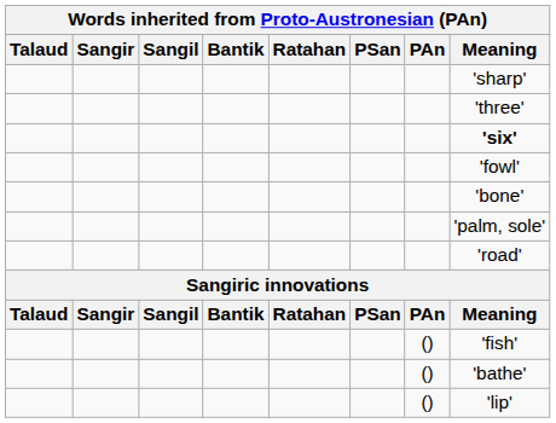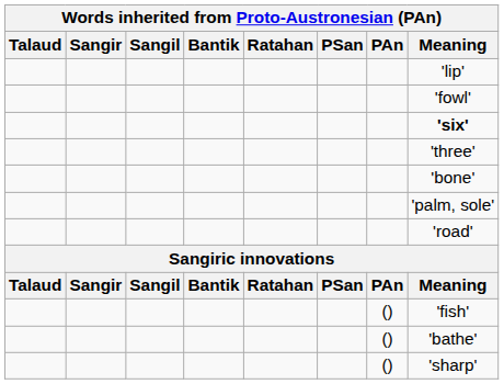row 3 | Meaning: 'sharp' -> 'lip'
row 4 | Meaning: 'three' -> 'fowl'
row 6 | Meaning: 'fowl' -> 'three'
row 14 | Meaning: 'lip' -> 'sharp'
